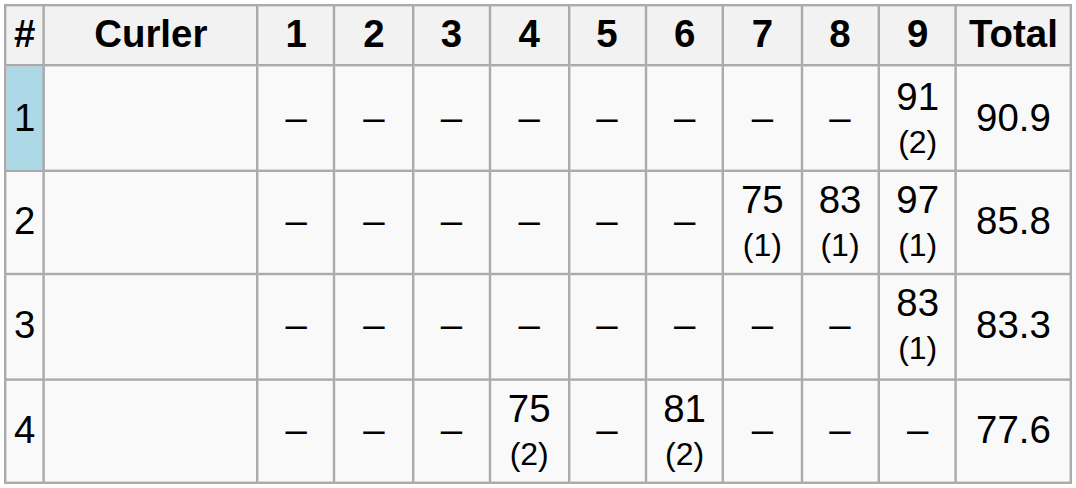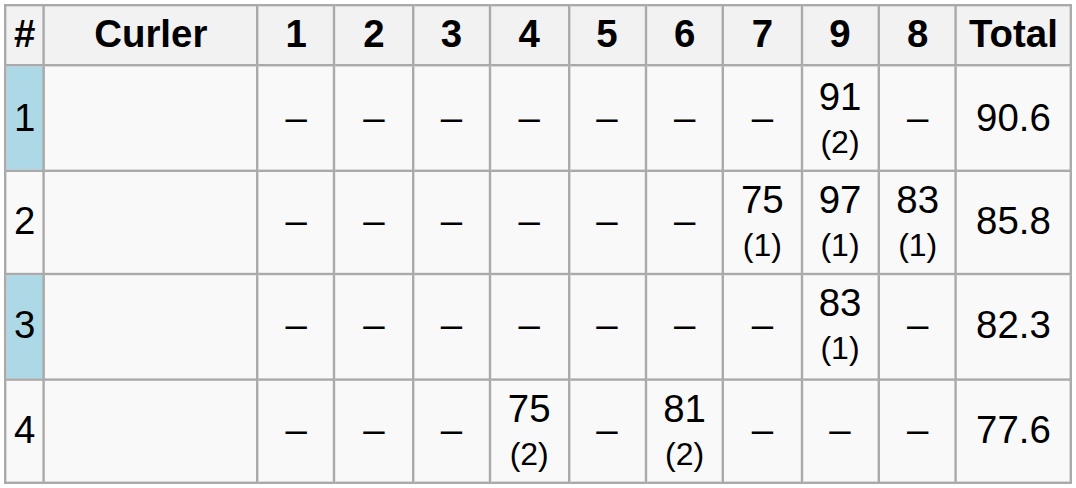columns swapped: 8 <-> 9
row 2 | Total: 90.9 -> 90.6
row 4 | #: no background -> lightblue background
row 4 | Total: 83.3 -> 82.3
